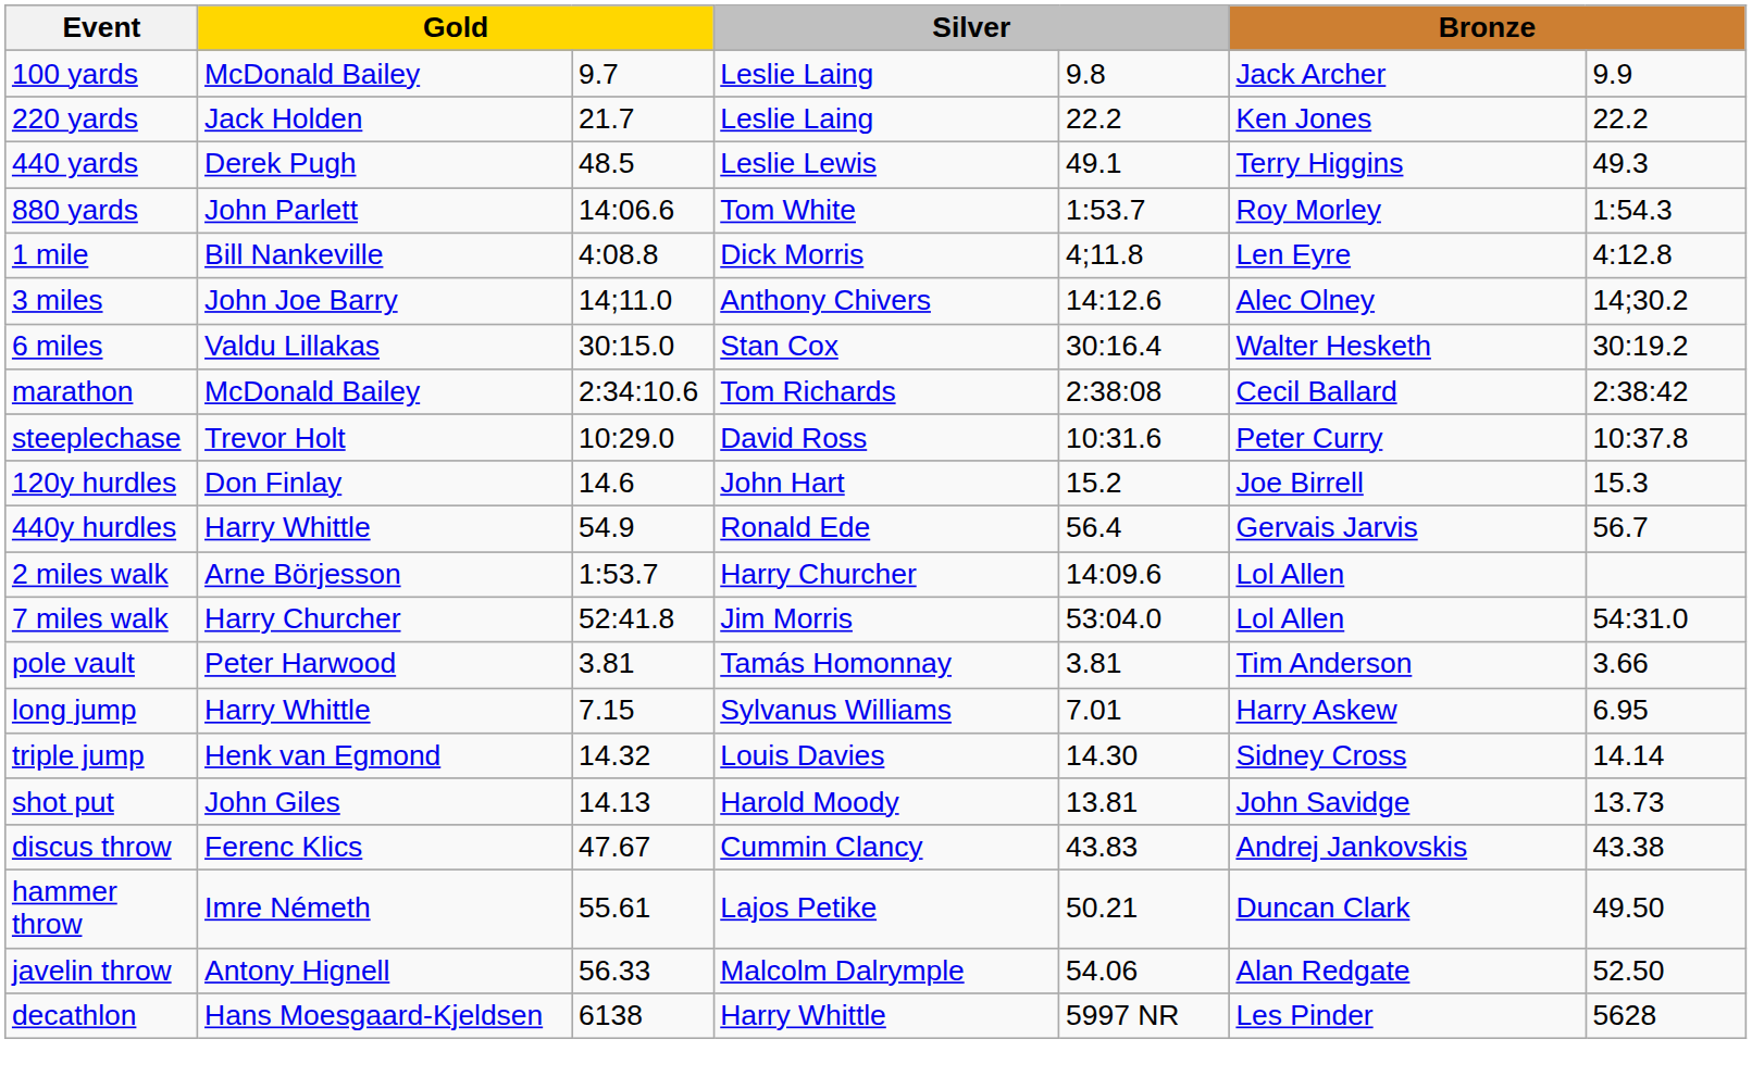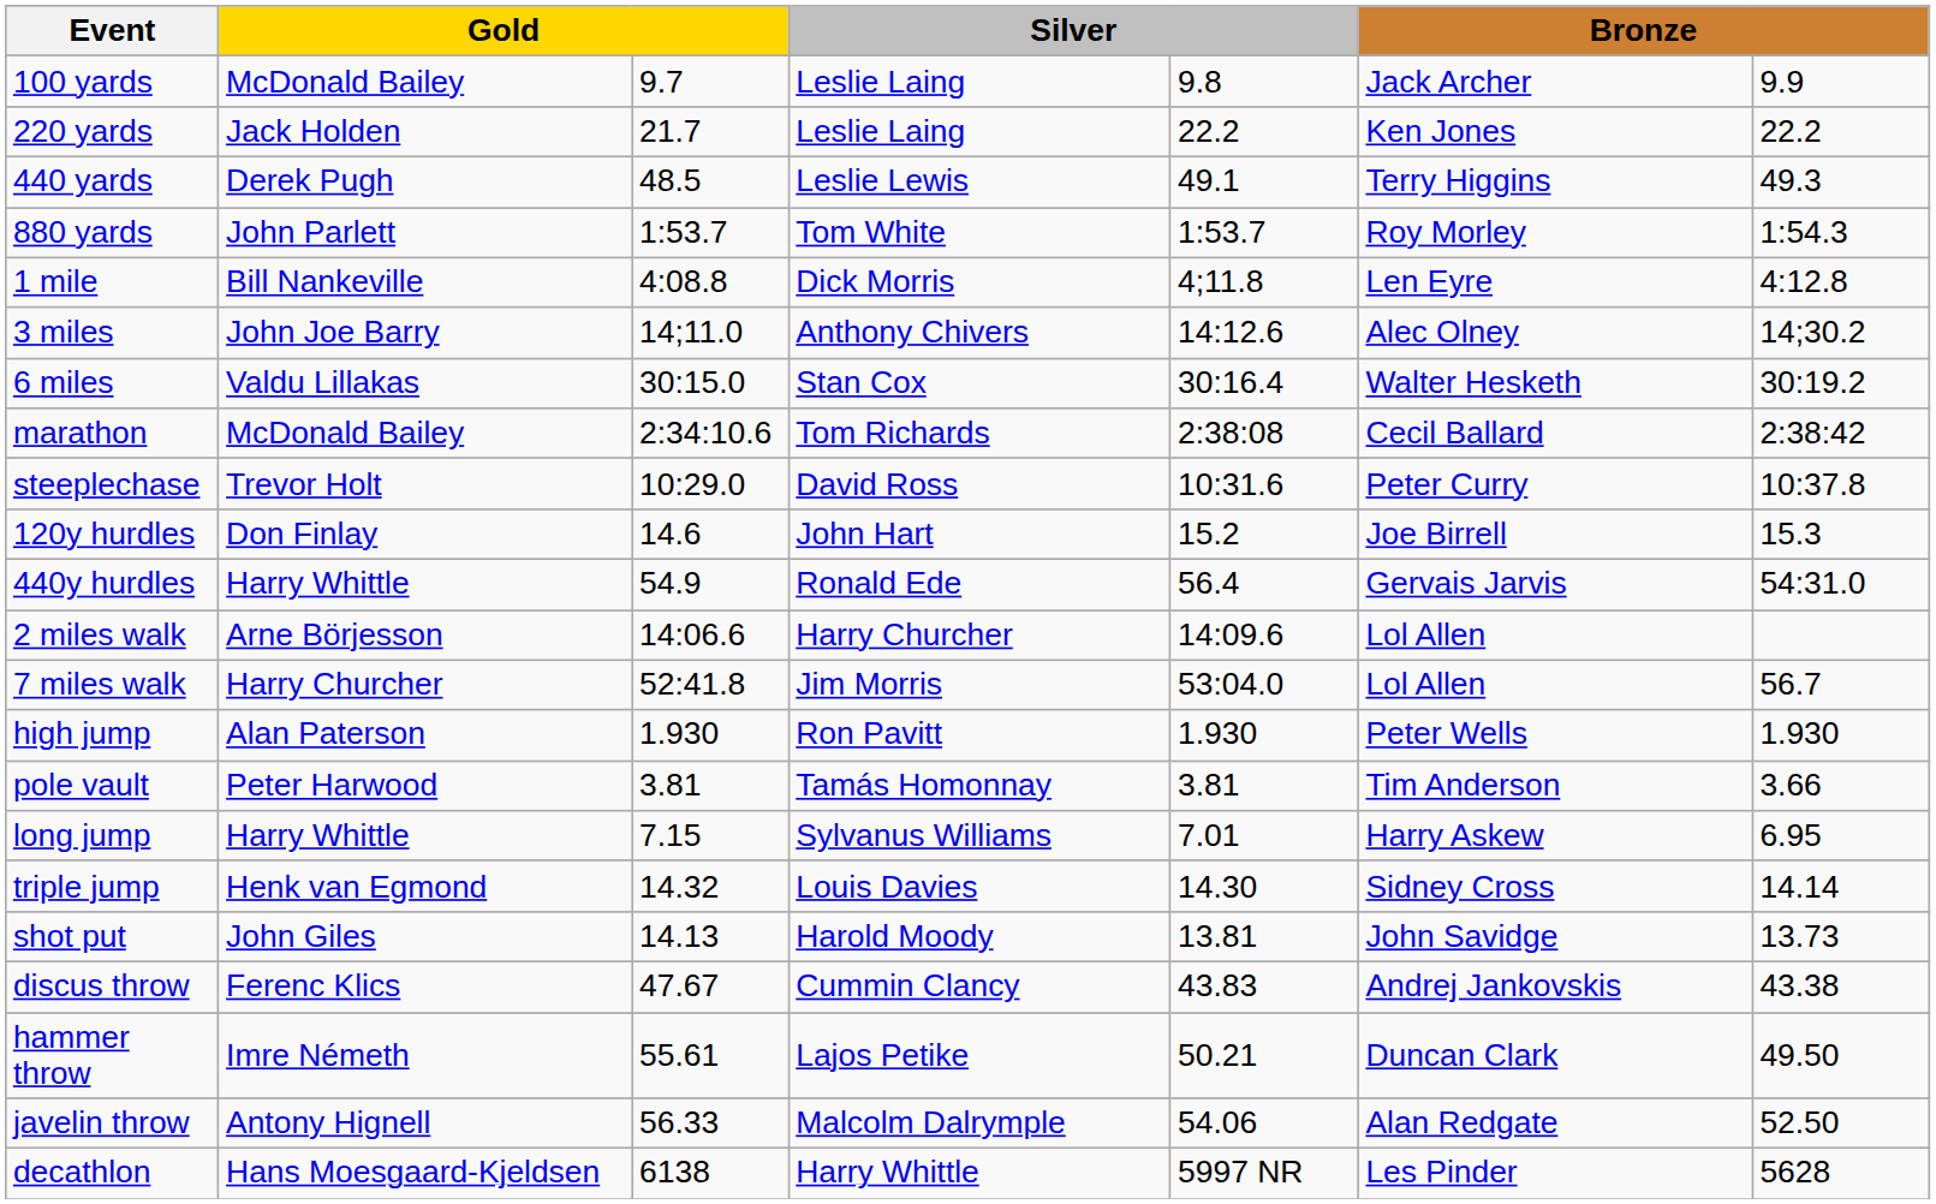880 yards | column 3: 14:06.6 -> 1:53.7
440y hurdles | column 7: 56.7 -> 54:31.0
2 miles walk | column 3: 1:53.7 -> 14:06.6
7 miles walk | column 7: 54:31.0 -> 56.7
+ row: high jump | Alan Paterson | 1.930 | Ron Pavitt | 1.930 | Peter Wells | 1.930
